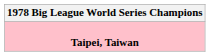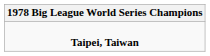row 2 | column 1: pink background -> no background
